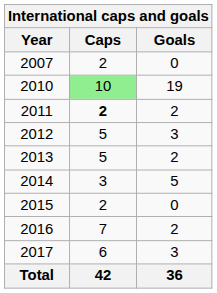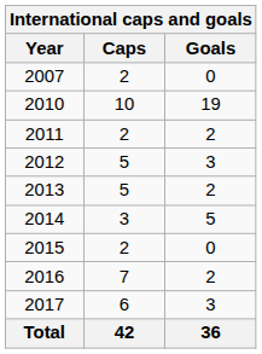2010 | Caps: lightgreen background -> no background
2011 | Caps: bold -> normal
